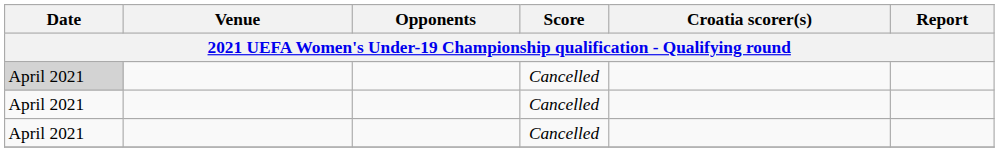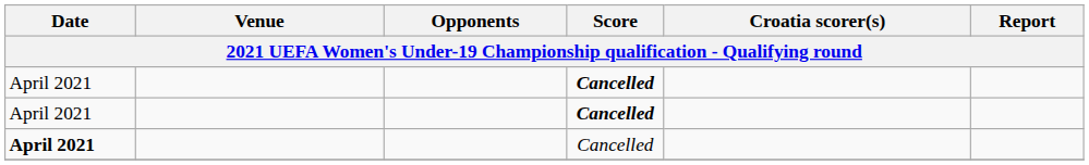row 3 | Date: lightgrey background -> no background
row 3 | Score: normal -> bold
row 4 | Score: normal -> bold
row 5 | Date: normal -> bold
